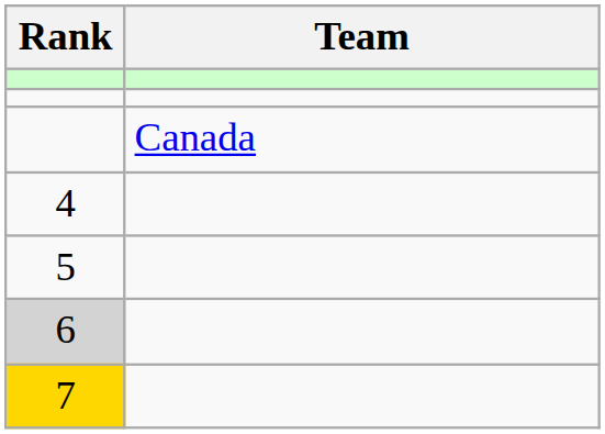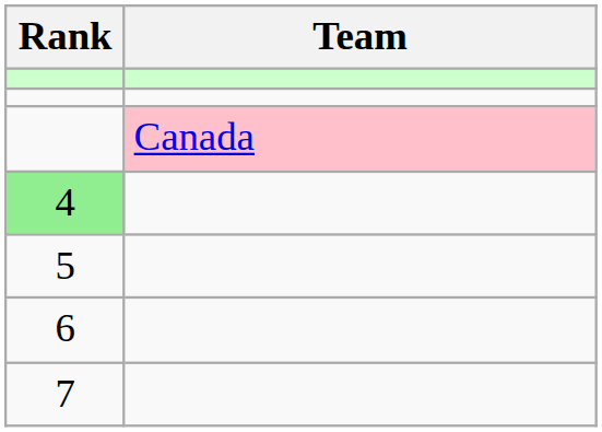row 4 | Team: no background -> pink background
row 5 | Rank: no background -> lightgreen background
row 7 | Rank: lightgrey background -> no background
row 8 | Rank: gold background -> no background
